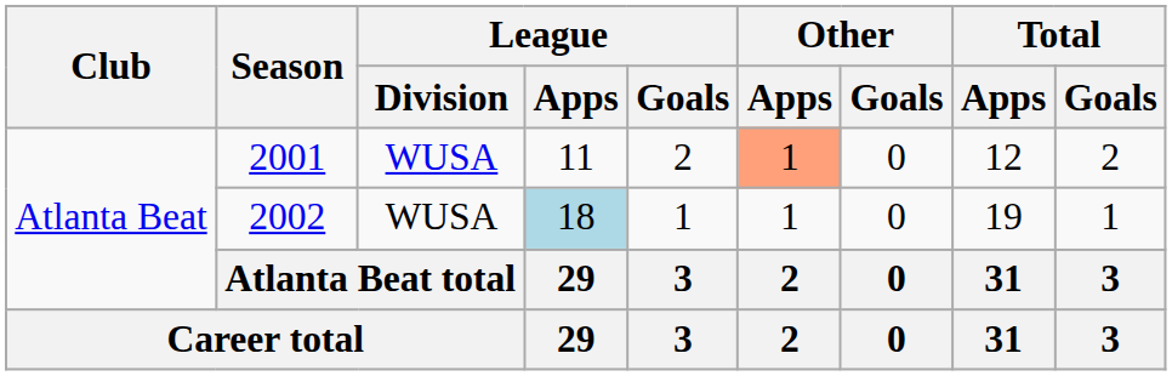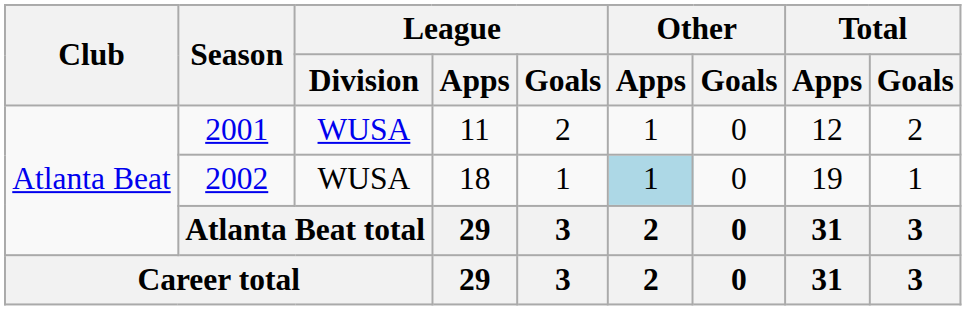2001 | Other / Apps: lightsalmon background -> no background
2002 | League / Apps: lightblue background -> no background
2002 | Other / Apps: no background -> lightblue background
